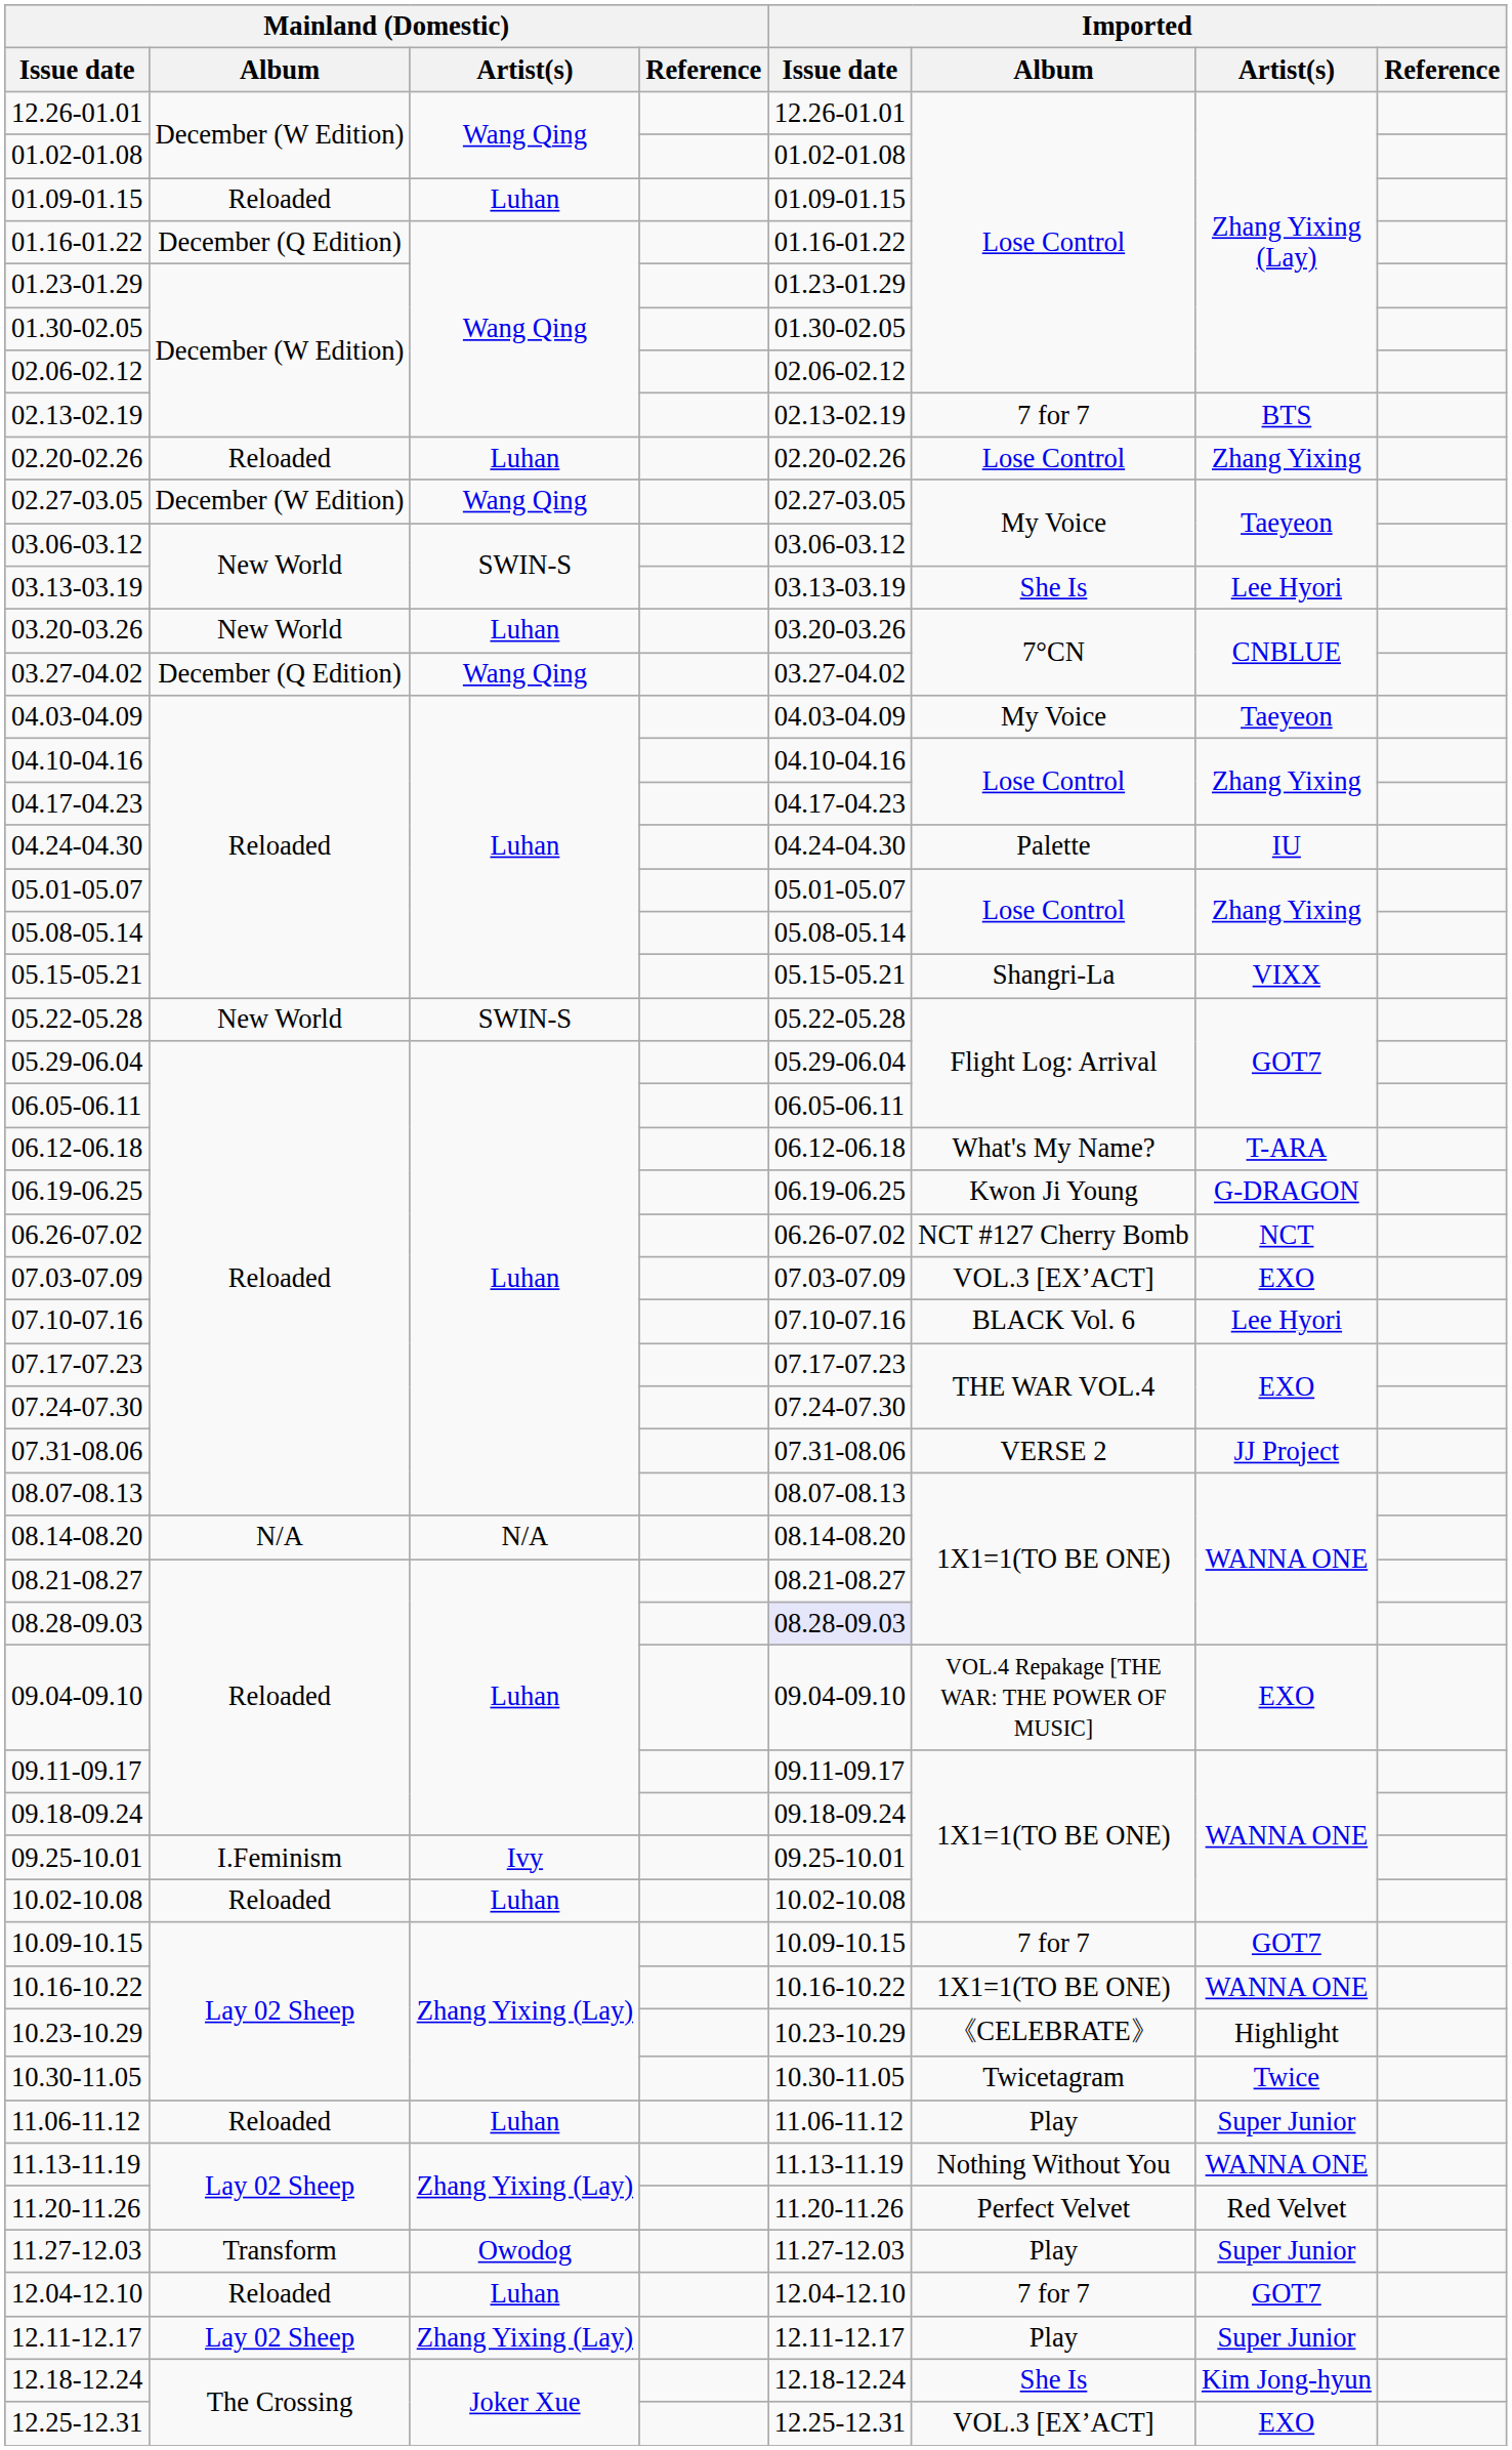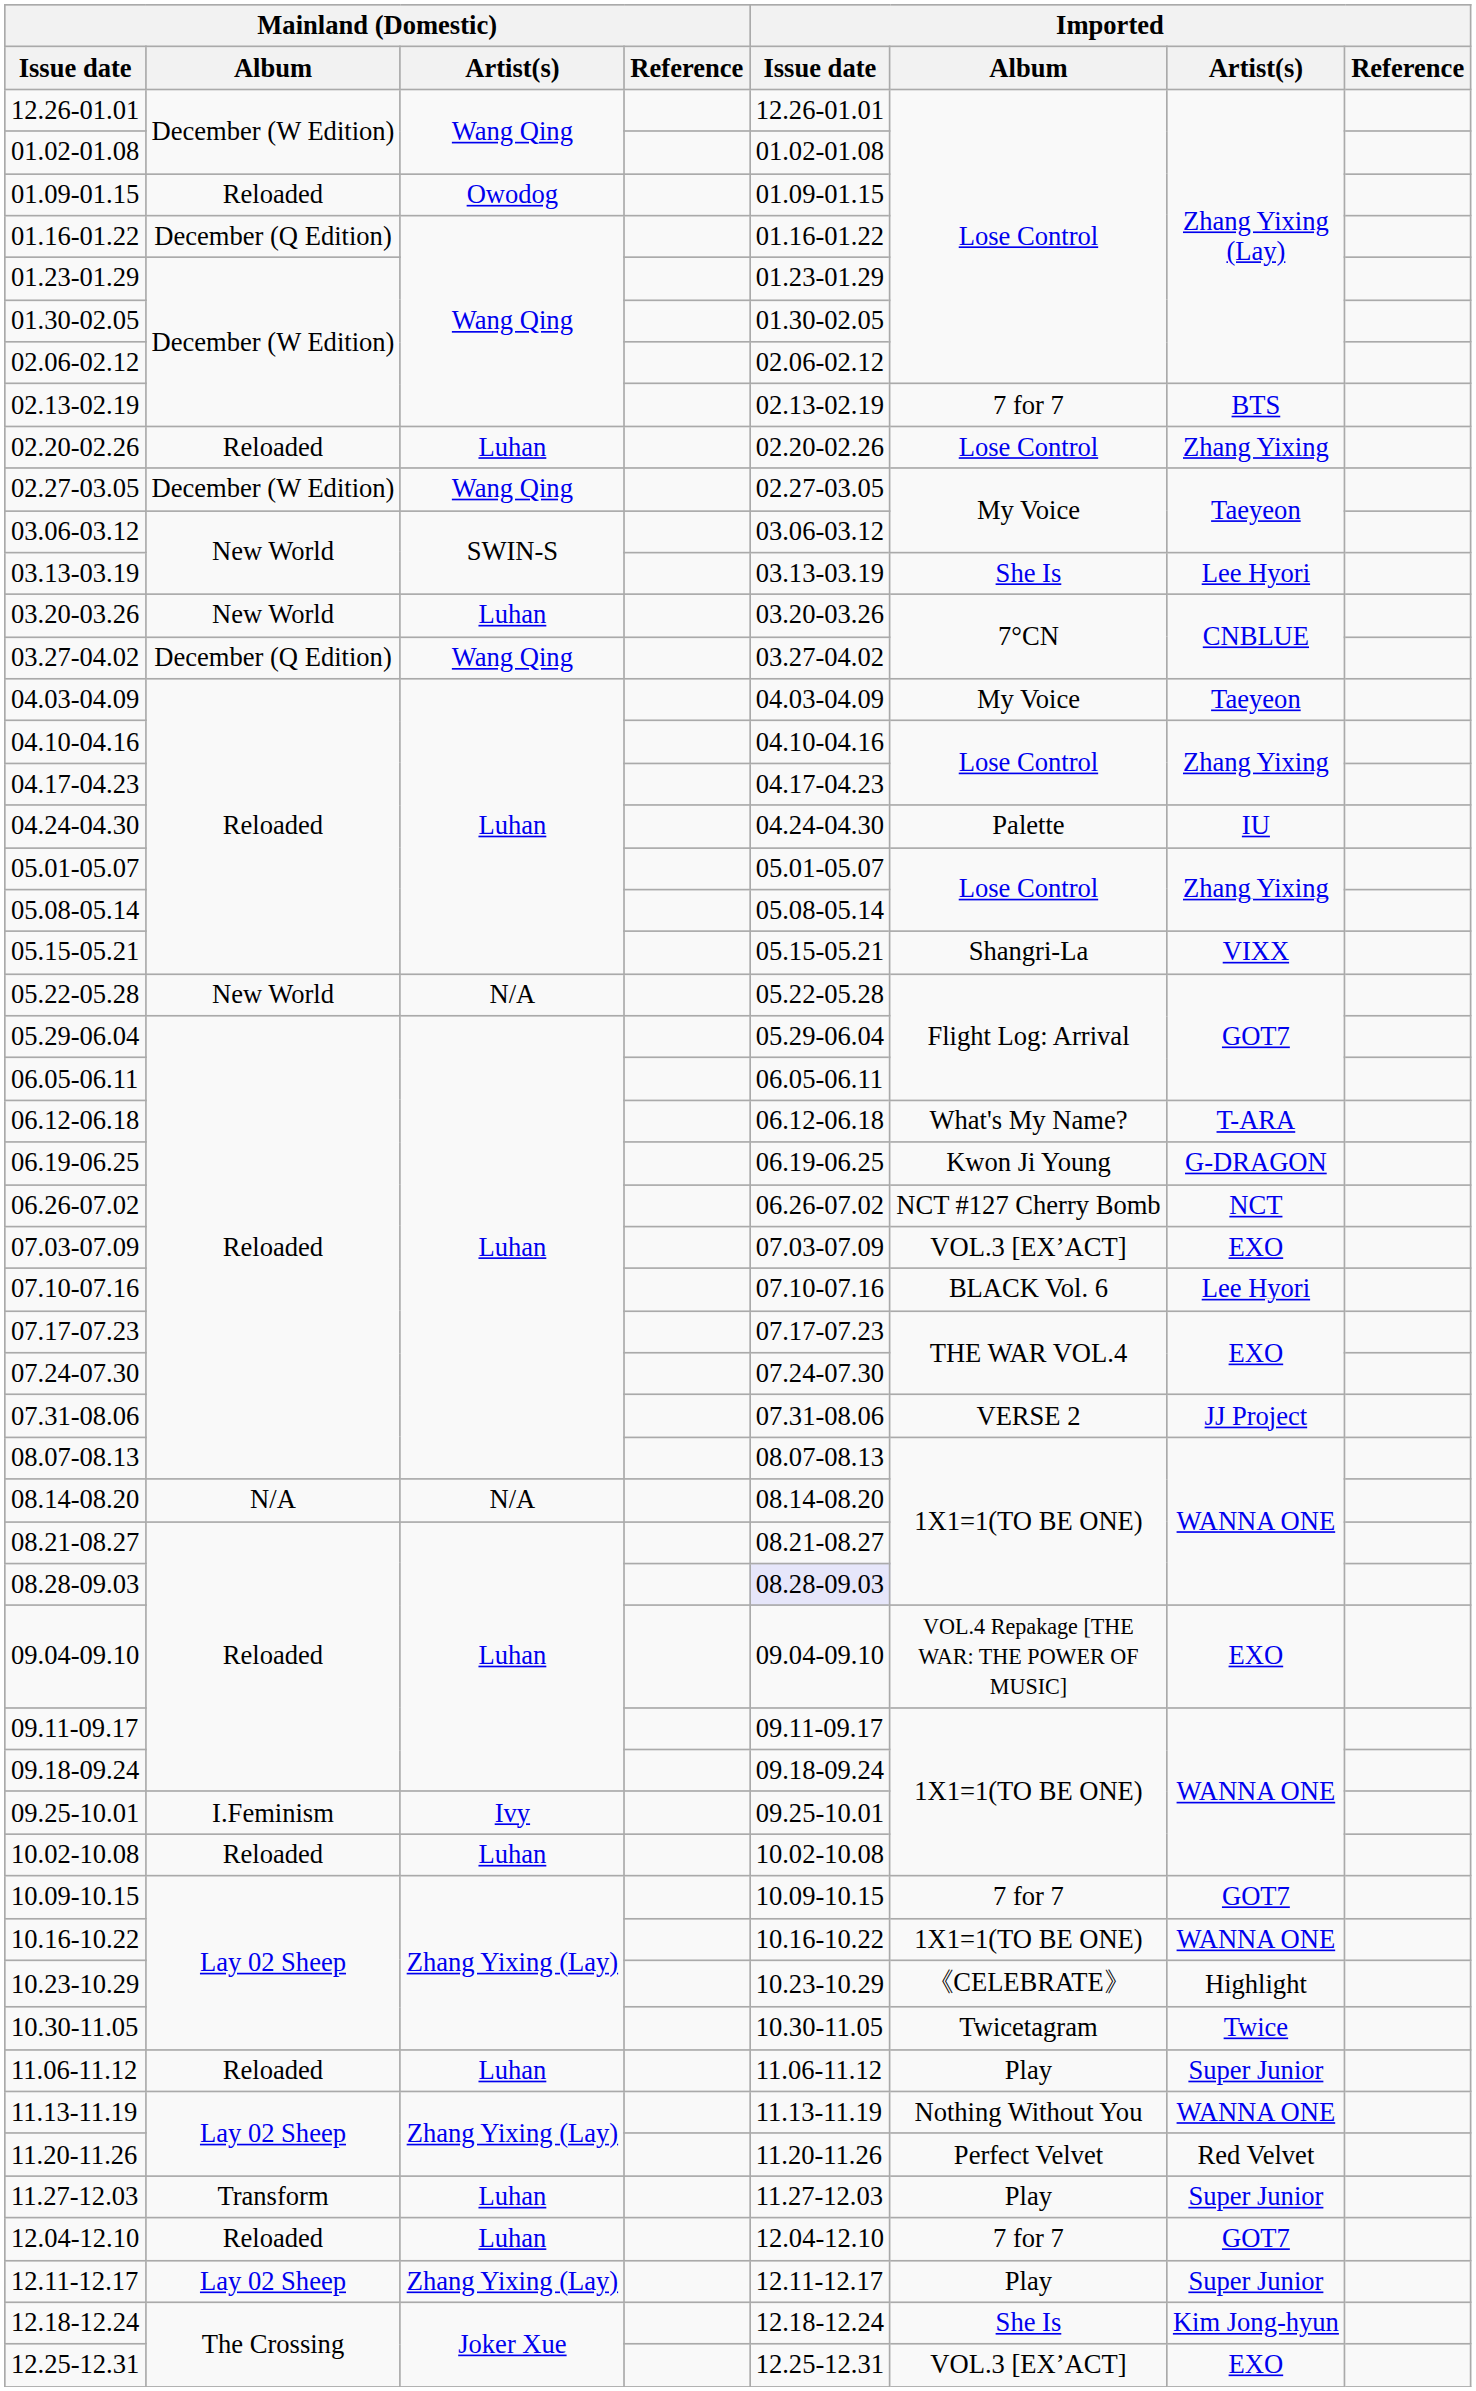row 5 | Mainland (Domestic) / Artist(s): Luhan -> Owodog
row 24 | Mainland (Domestic) / Artist(s): SWIN-S -> N/A
row 51 | Mainland (Domestic) / Artist(s): Owodog -> Luhan
